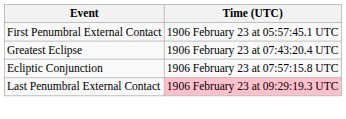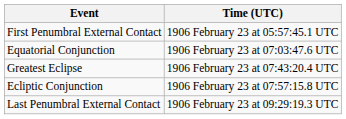+ row: Equatorial Conjunction | 1906 February 23 at 07:03:47.6 UTC
Last Penumbral External Contact | Time (UTC): pink background -> no background
